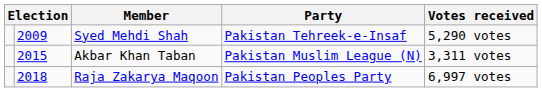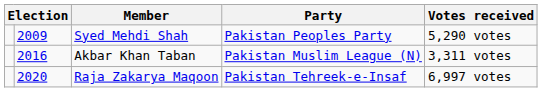Syed Mehdi Shah | Party: Pakistan Tehreek-e-Insaf -> Pakistan Peoples Party
Akbar Khan Taban | column 2: 2015 -> 2016
Raja Zakarya Maqoon | column 2: 2018 -> 2020
Raja Zakarya Maqoon | Party: Pakistan Peoples Party -> Pakistan Tehreek-e-Insaf
